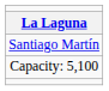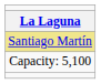row 3 | column 1: no background -> khaki background
